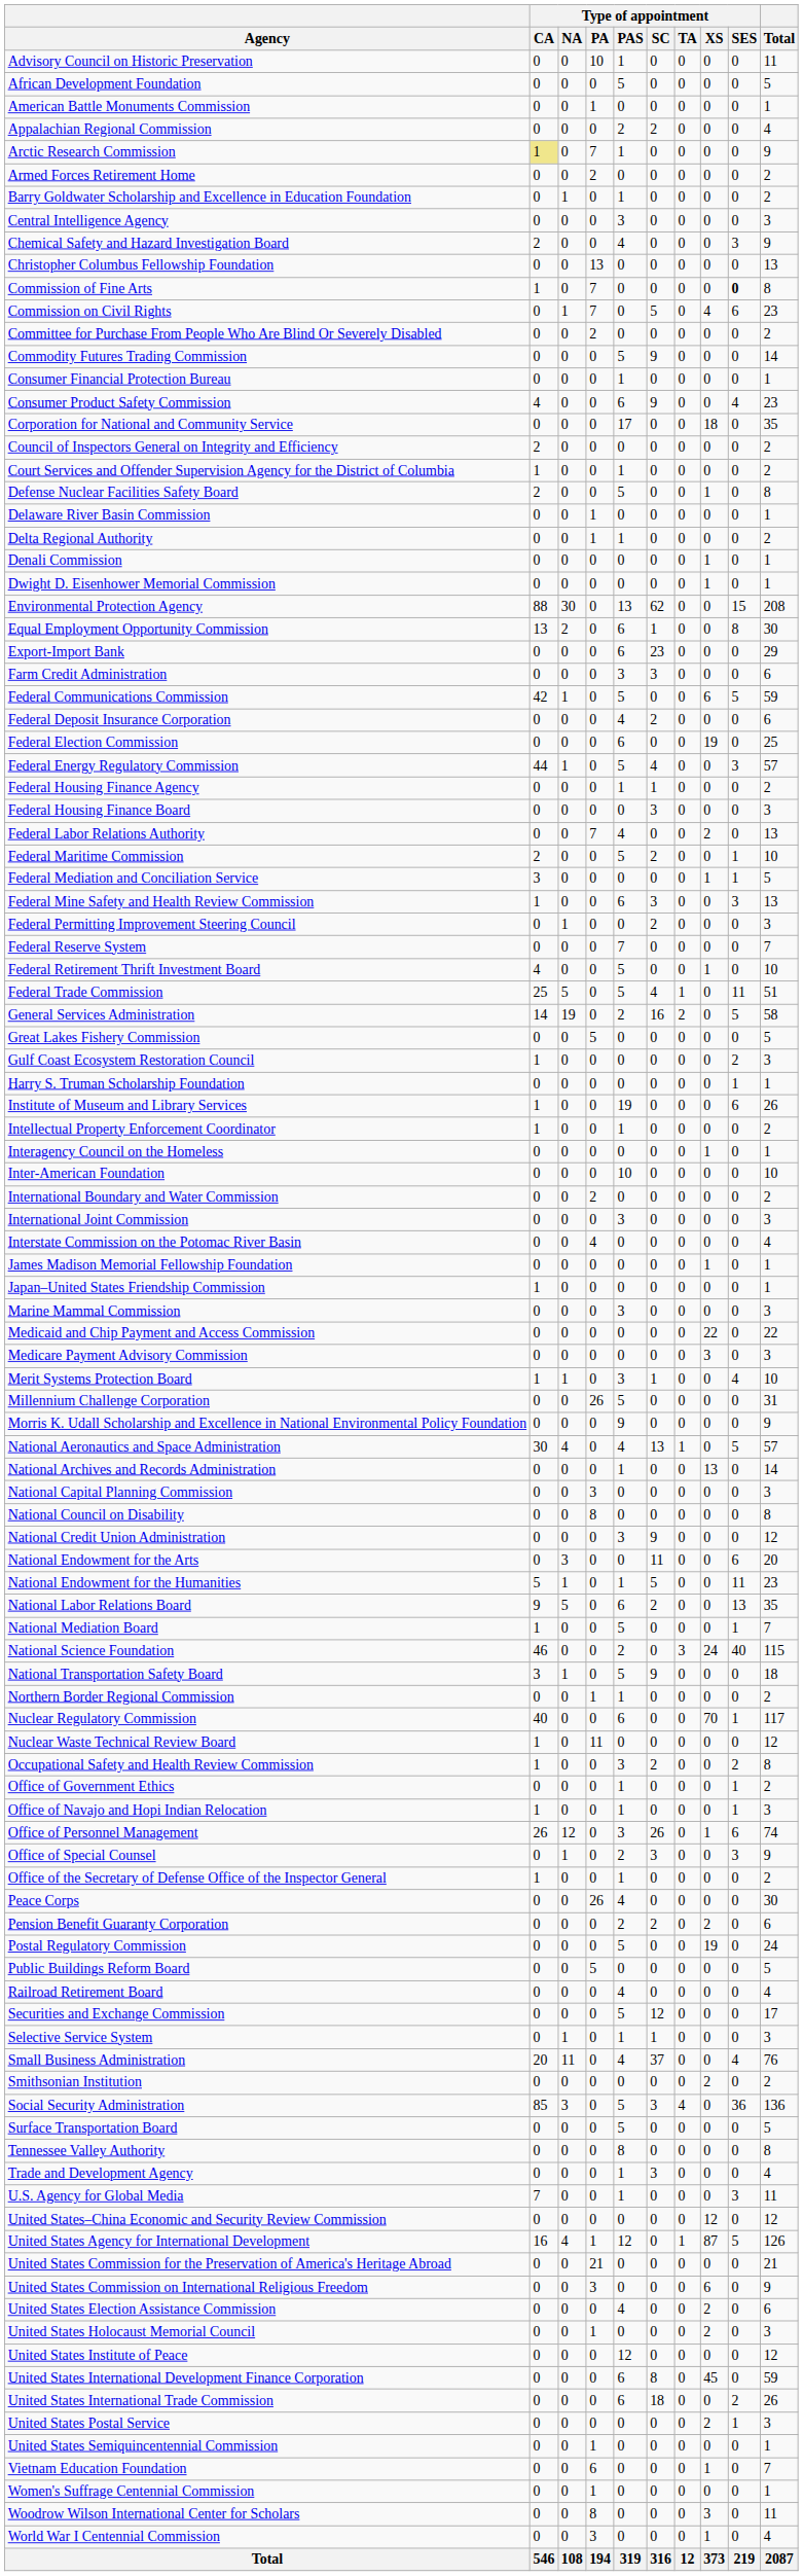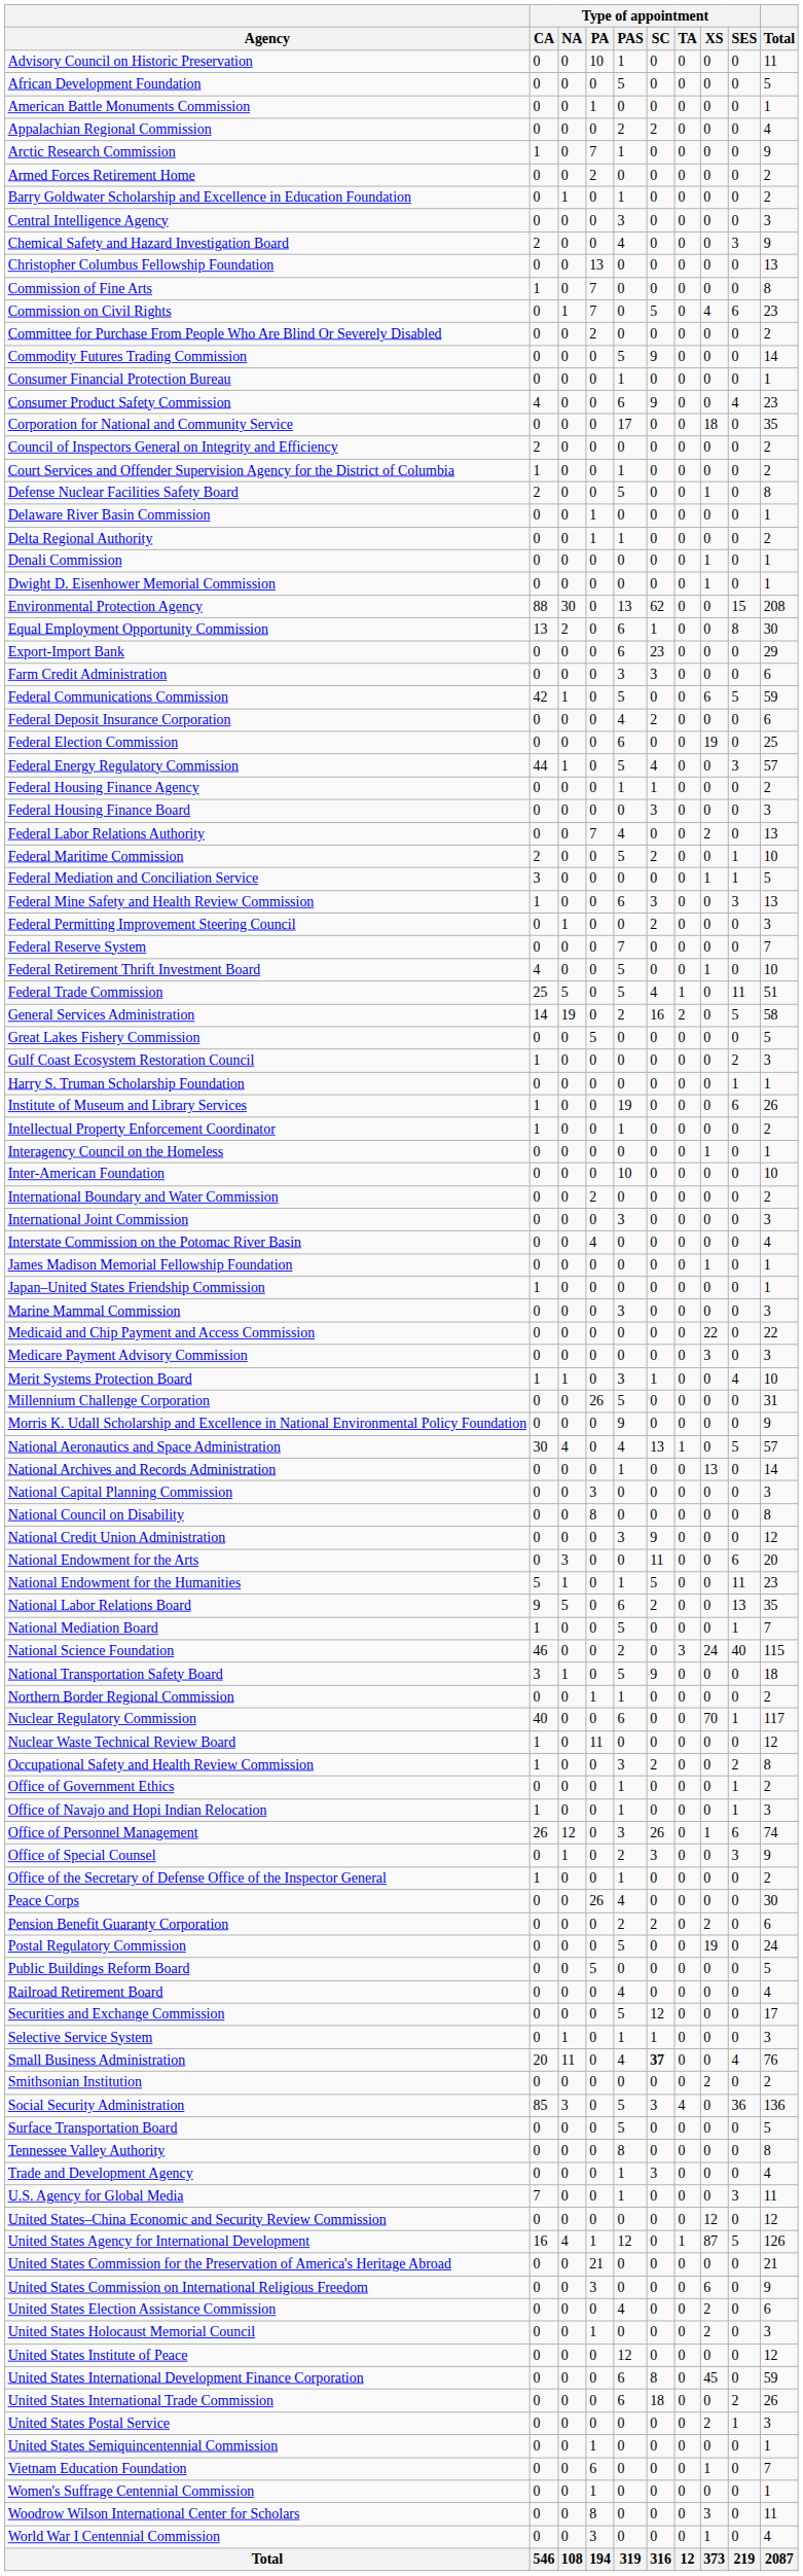Arctic Research Commission | Type of appointment / CA: khaki background -> no background
Commission of Fine Arts | Type of appointment / SES: bold -> normal
Small Business Administration | Type of appointment / SC: normal -> bold
